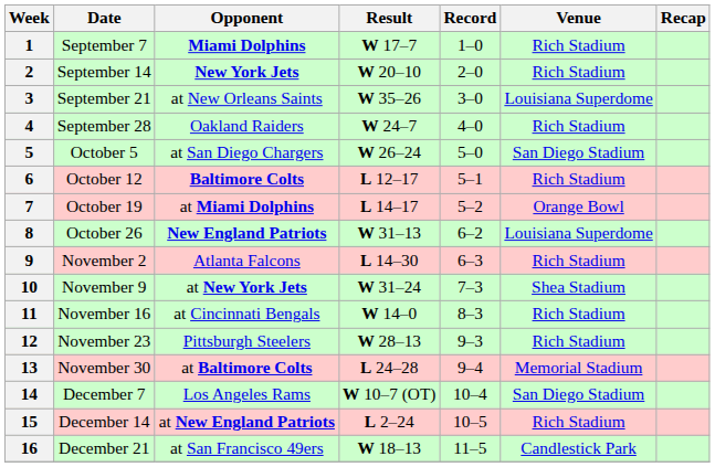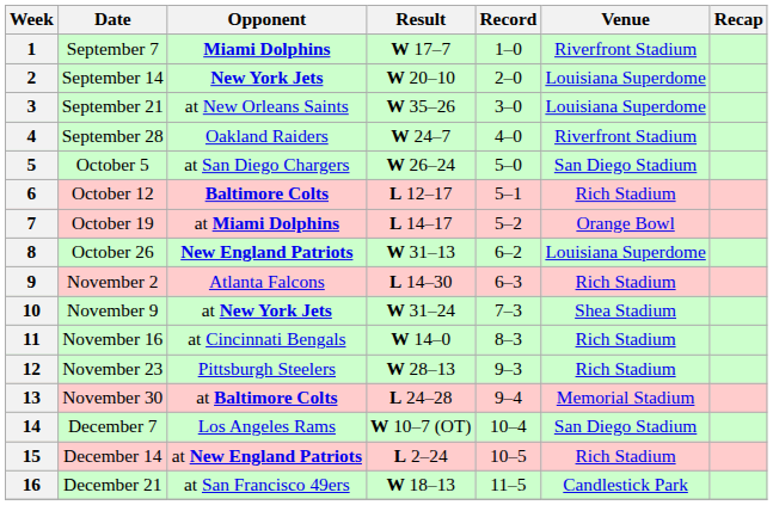1 | Venue: Rich Stadium -> Riverfront Stadium
2 | Venue: Rich Stadium -> Louisiana Superdome
4 | Venue: Rich Stadium -> Riverfront Stadium
